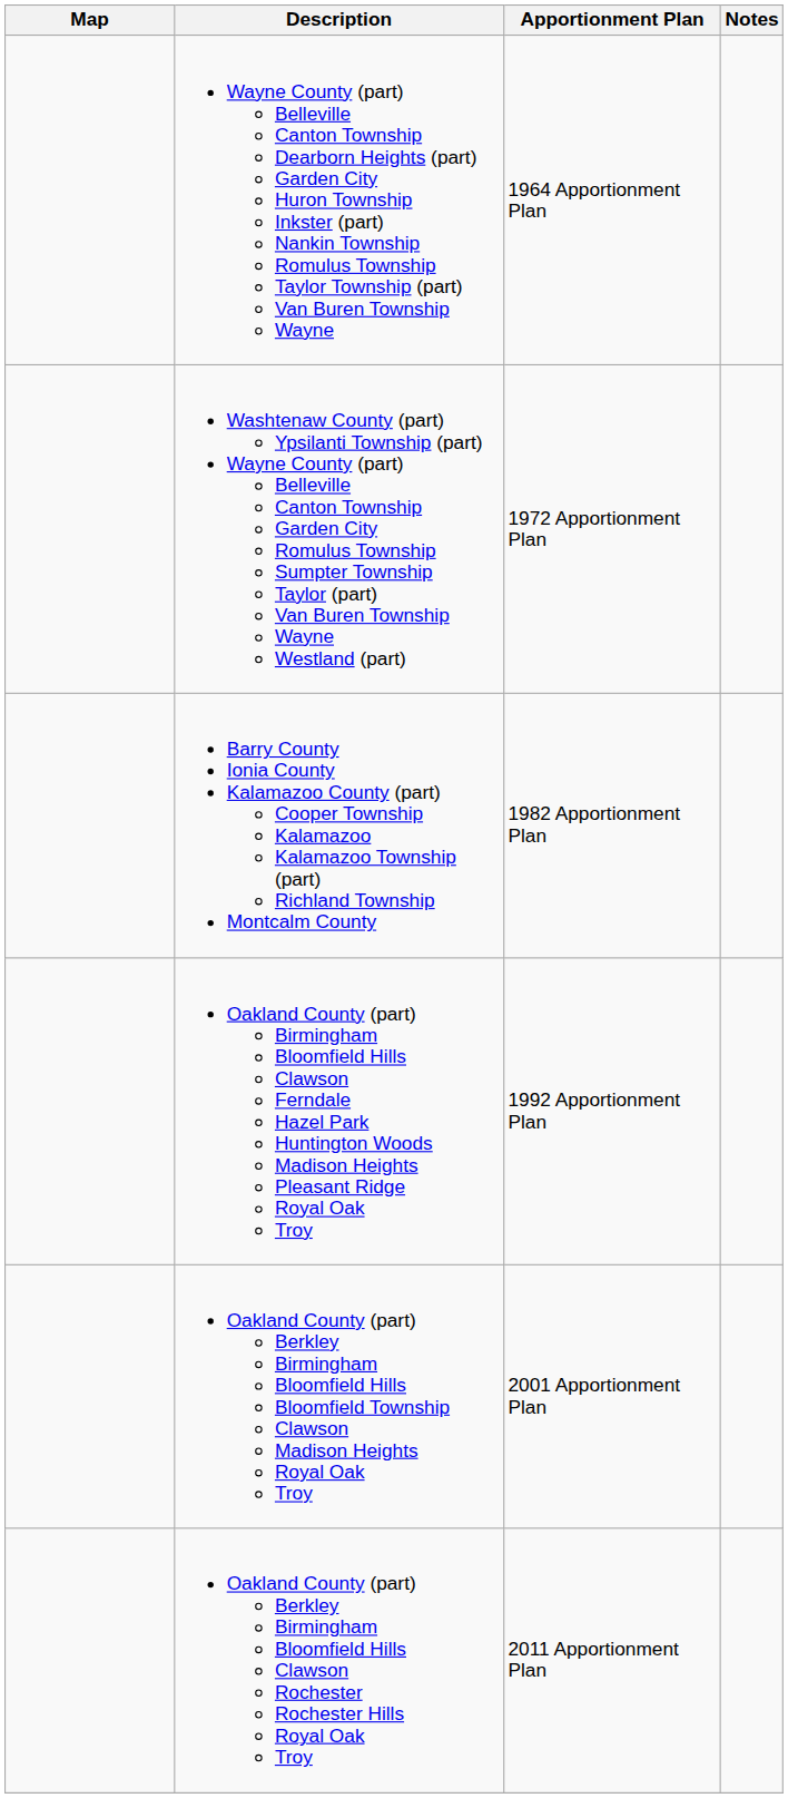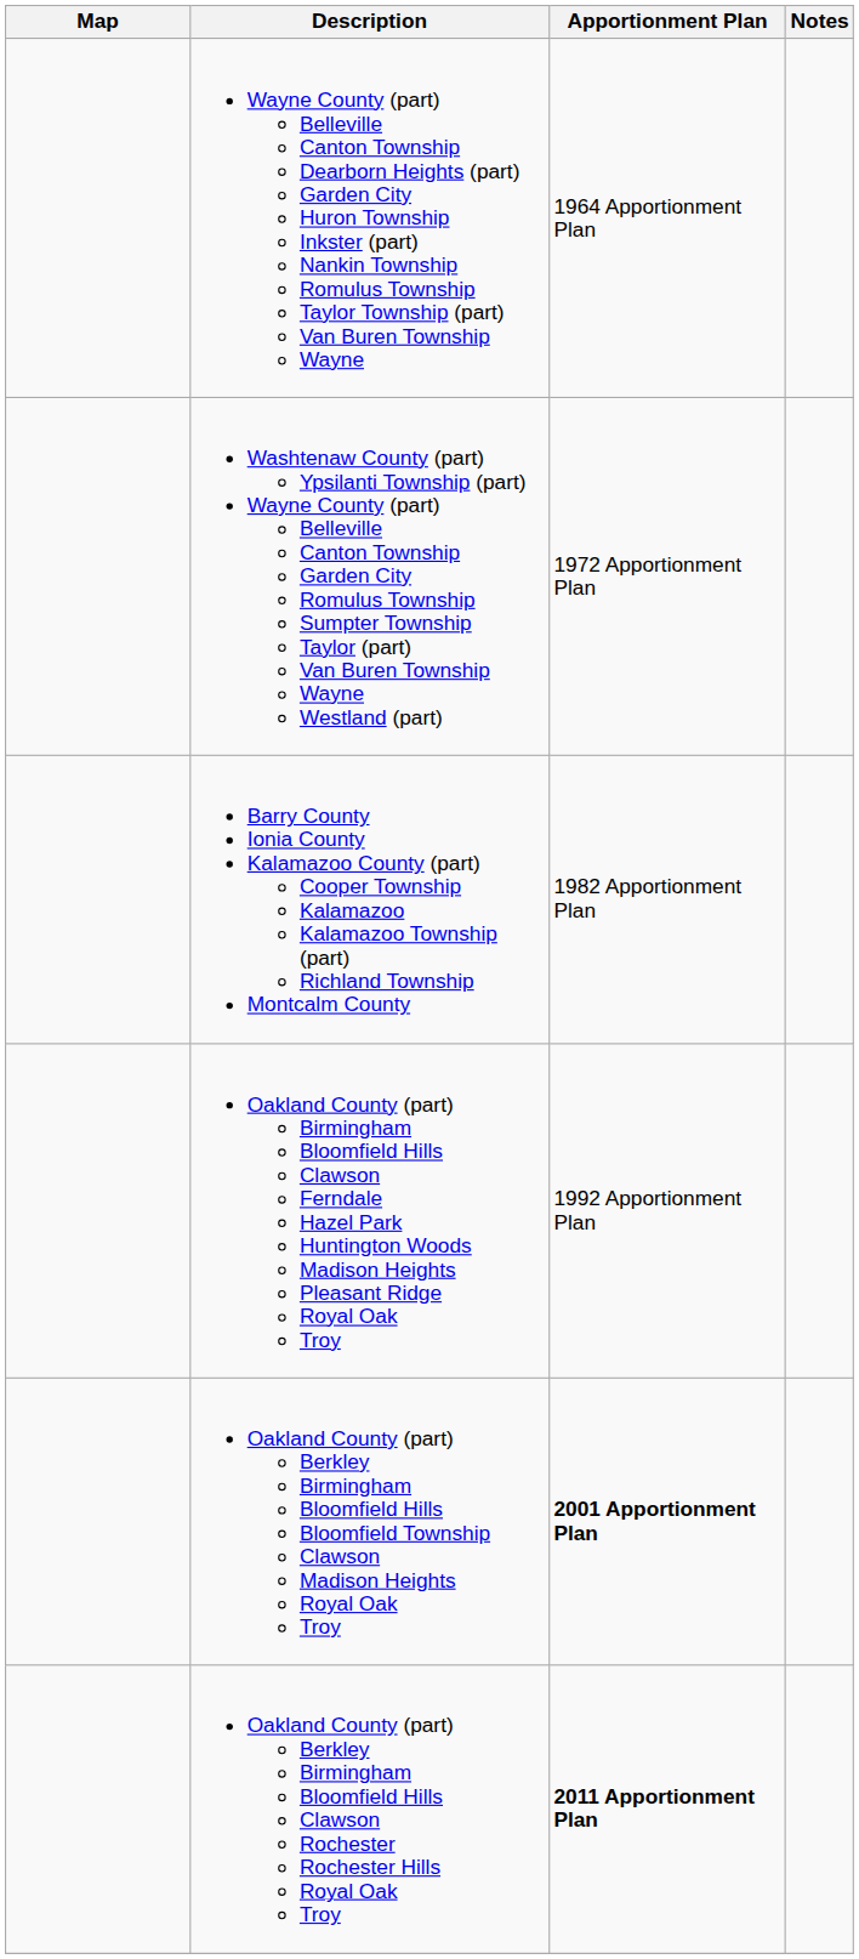row 6 | Apportionment Plan: normal -> bold
row 7 | Apportionment Plan: normal -> bold
